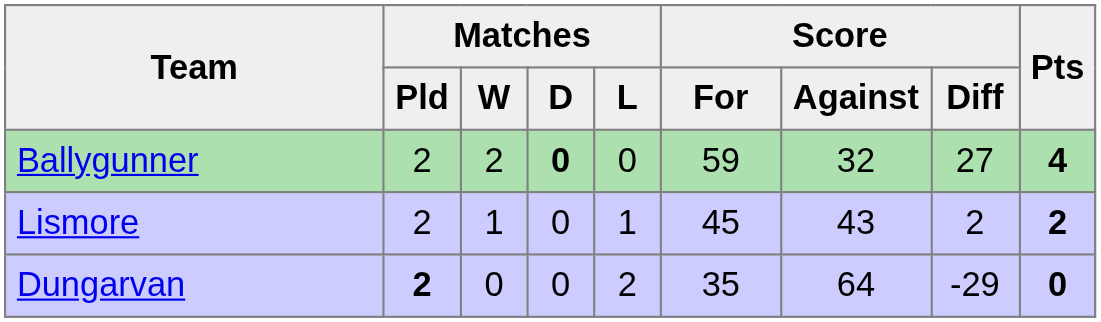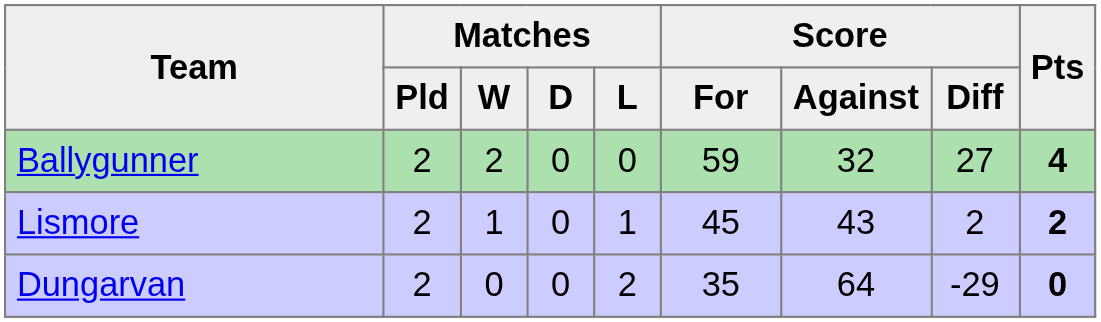Ballygunner | Matches / D: bold -> normal
Dungarvan | Matches / Pld: bold -> normal
